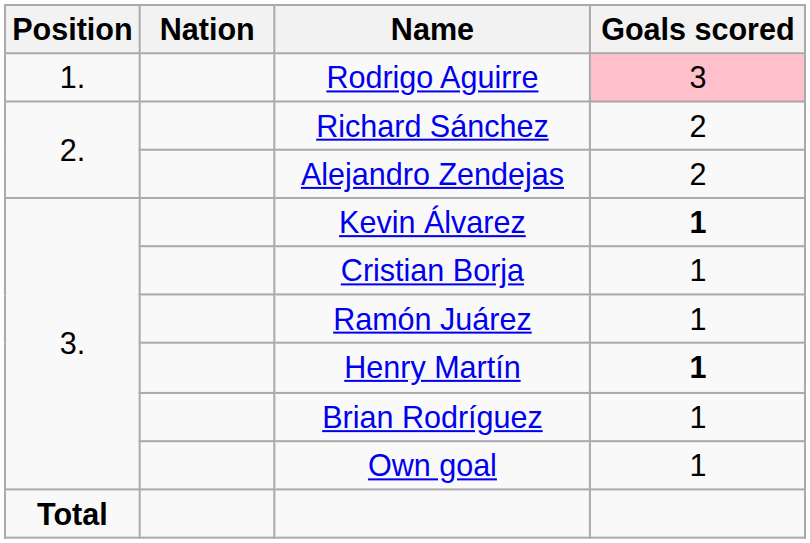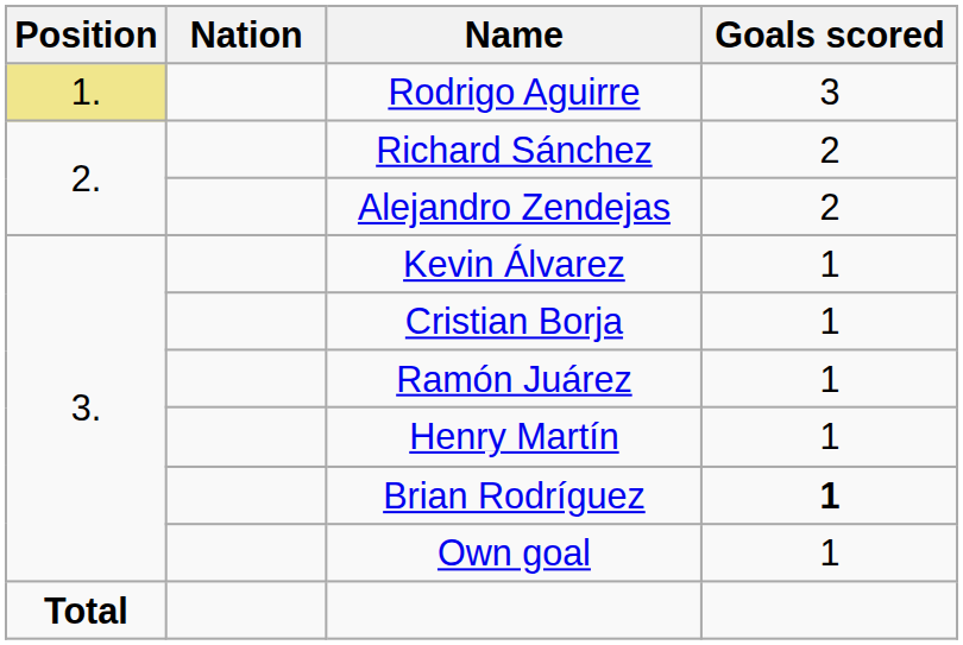Rodrigo Aguirre | Position: no background -> khaki background
Rodrigo Aguirre | Goals scored: pink background -> no background
Kevin Álvarez | Goals scored: bold -> normal
Henry Martín | Goals scored: bold -> normal
Brian Rodríguez | Goals scored: normal -> bold
